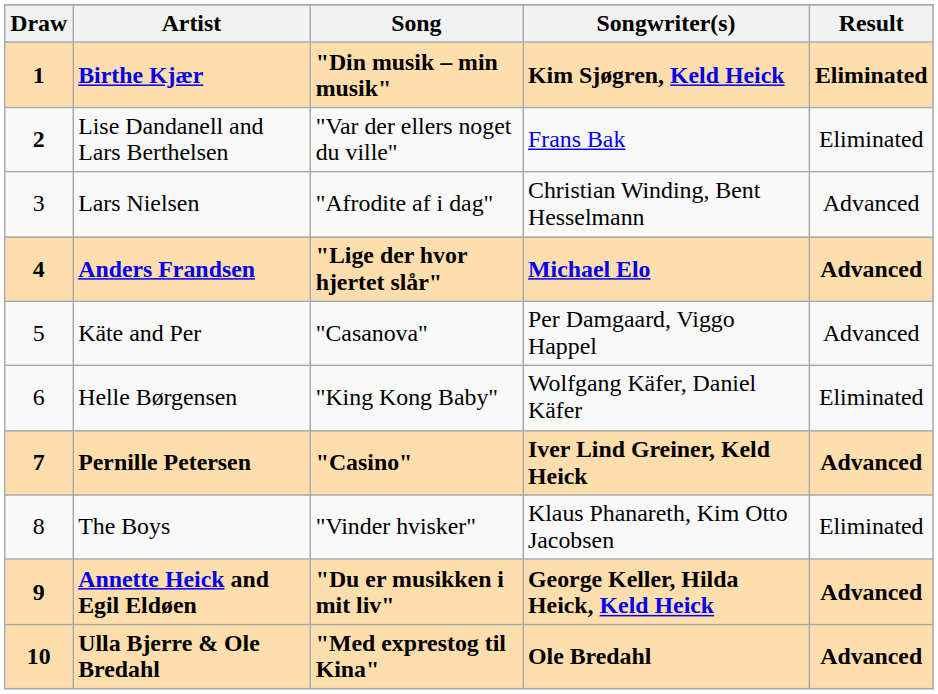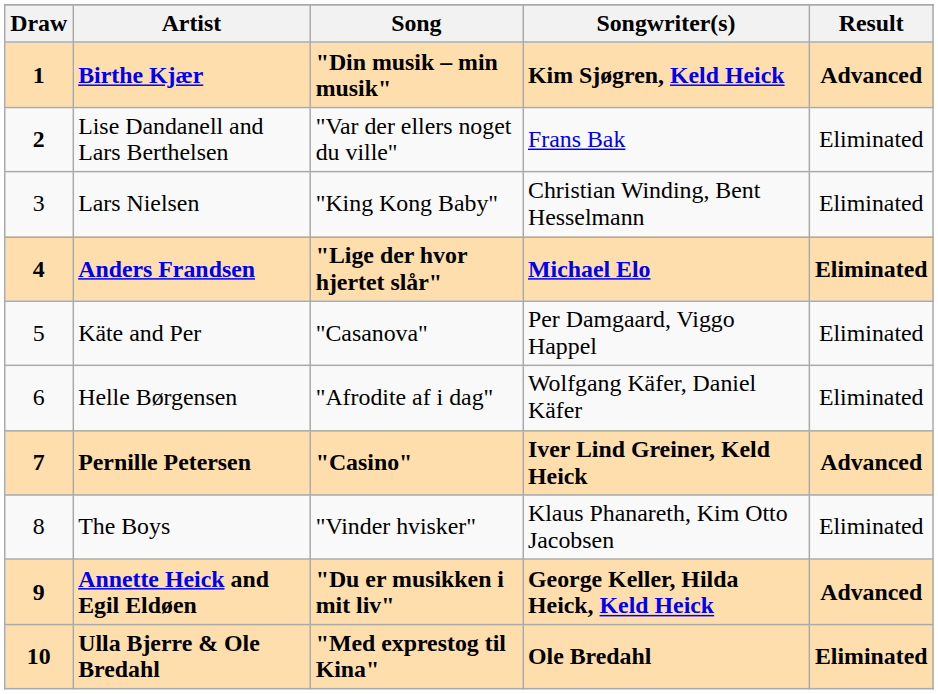Birthe Kjær | Result: Eliminated -> Advanced
Lars Nielsen | Song: "Afrodite af i dag" -> "King Kong Baby"
Lars Nielsen | Result: Advanced -> Eliminated
Anders Frandsen | Result: Advanced -> Eliminated
Käte and Per | Result: Advanced -> Eliminated
Helle Børgensen | Song: "King Kong Baby" -> "Afrodite af i dag"
Ulla Bjerre & Ole Bredahl | Result: Advanced -> Eliminated
